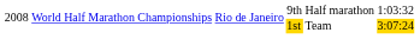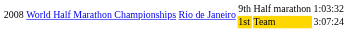row 2 | column 5: no background -> gold background
row 2 | column 6: gold background -> no background
